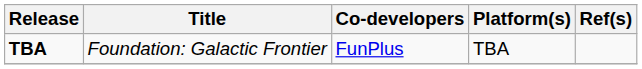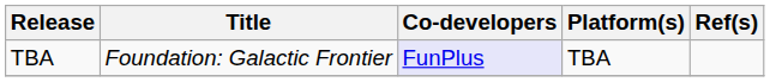row 2 | Release: bold -> normal
row 2 | Co-developers: no background -> lavender background
